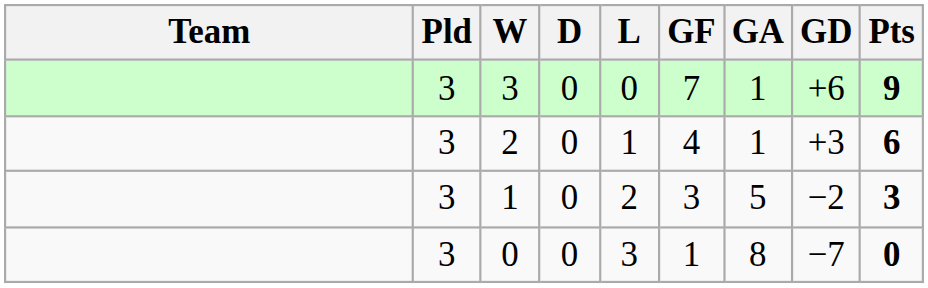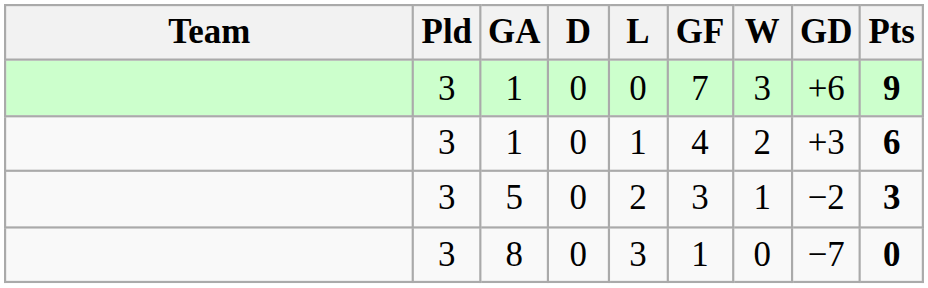columns swapped: W <-> GA
